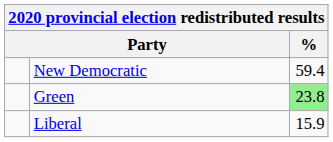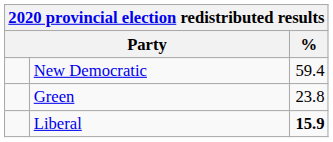Green | %: lightgreen background -> no background
Liberal | %: normal -> bold
